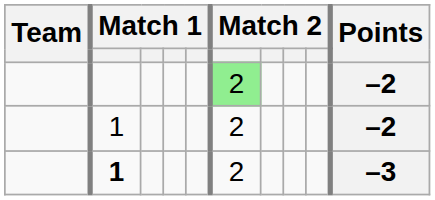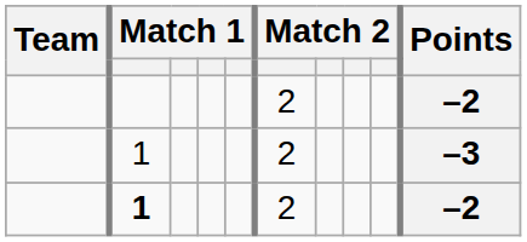row 3 | column 6: lightgreen background -> no background
row 4 | Points: –2 -> –3
row 5 | Points: –3 -> –2
